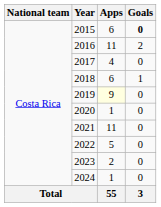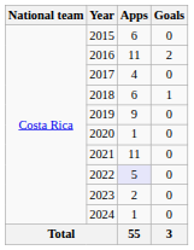2015 | Goals: bold -> normal
2019 | Apps: lightyellow background -> no background
2022 | Apps: no background -> lavender background
